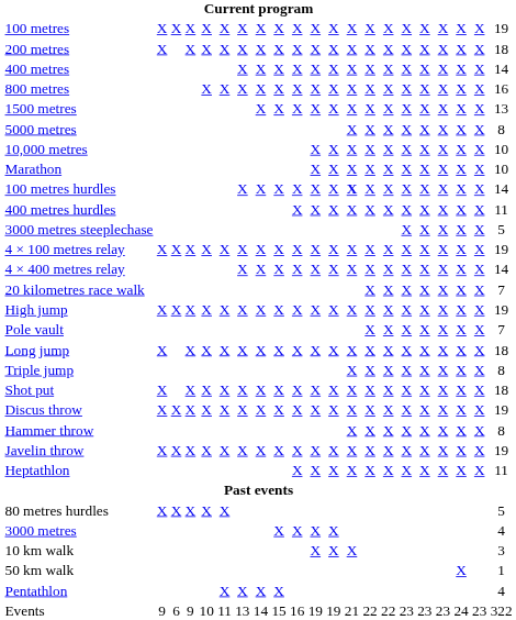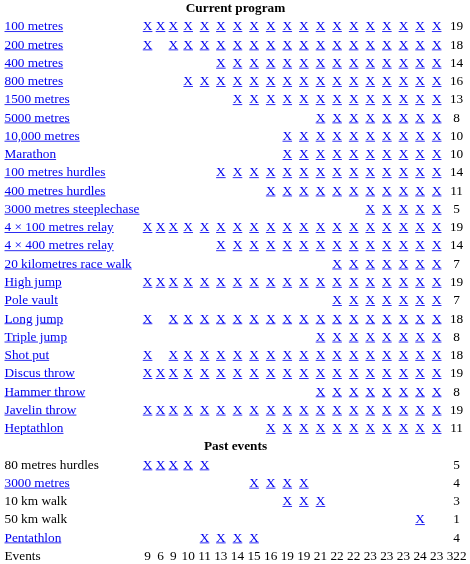100 metres hurdles | column 13: bold -> normal
